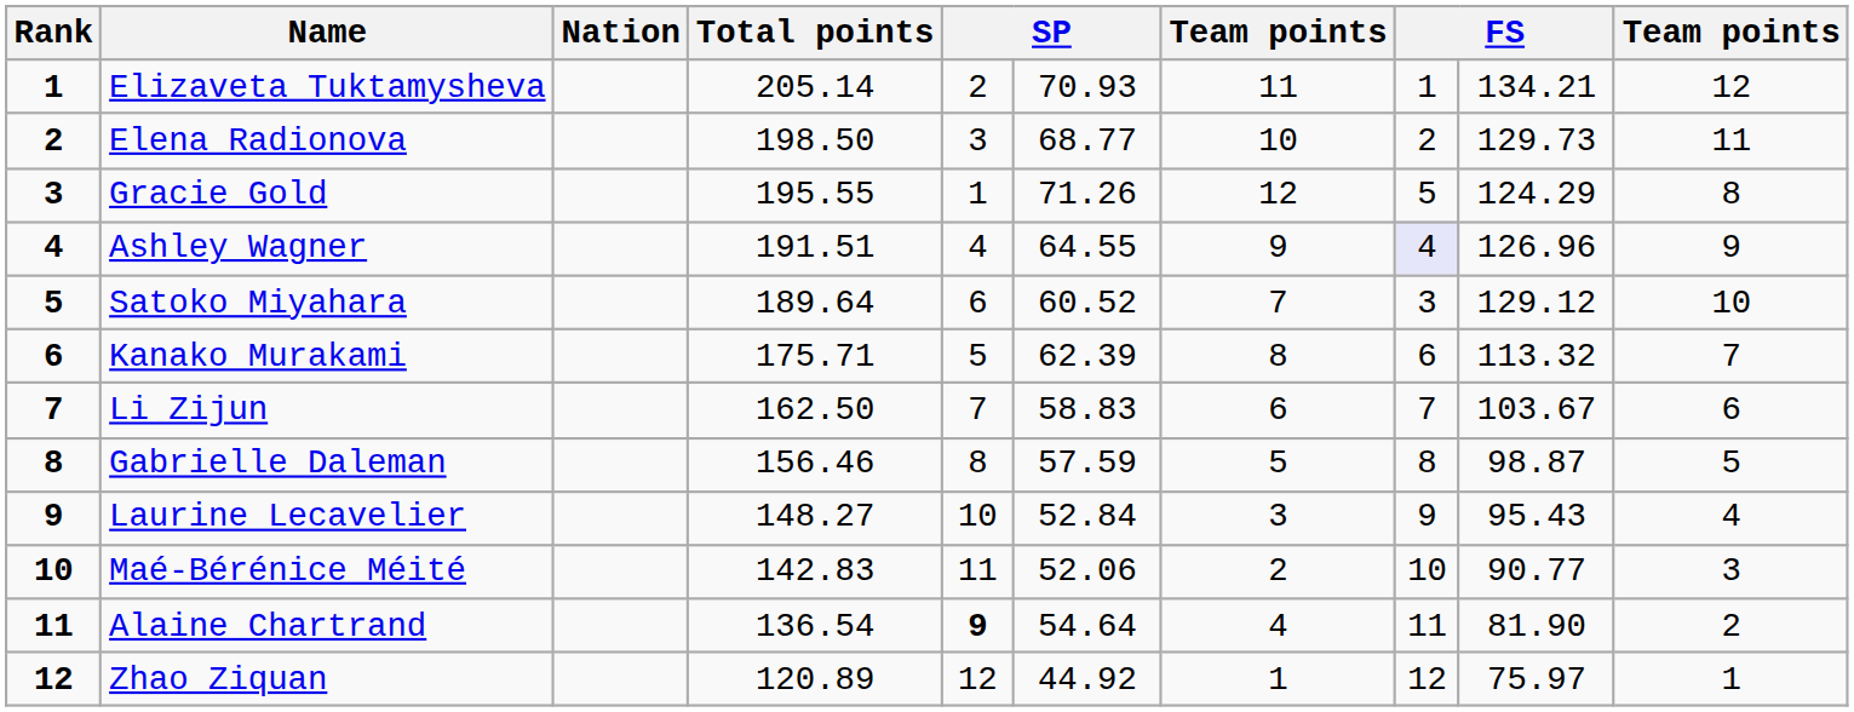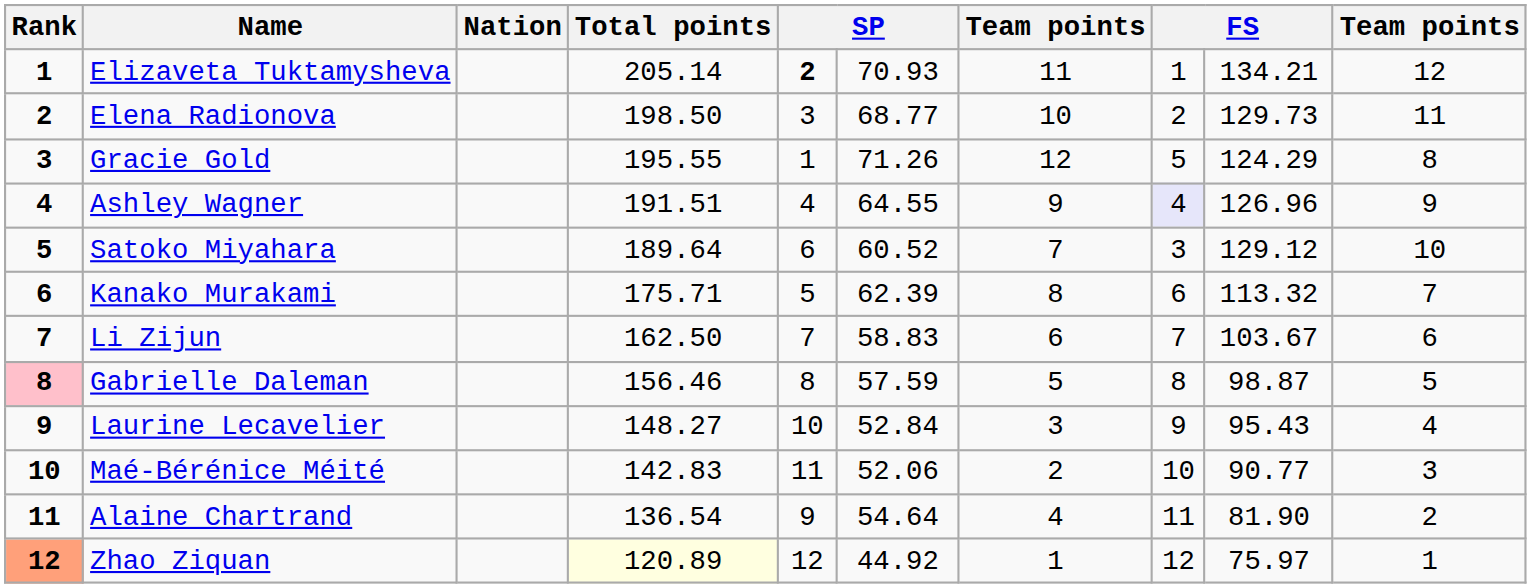Elizaveta Tuktamysheva | column 5: normal -> bold
Gabrielle Daleman | Rank: no background -> pink background
Alaine Chartrand | column 5: bold -> normal
Zhao Ziquan | Rank: no background -> lightsalmon background
Zhao Ziquan | Total points: no background -> lightyellow background
